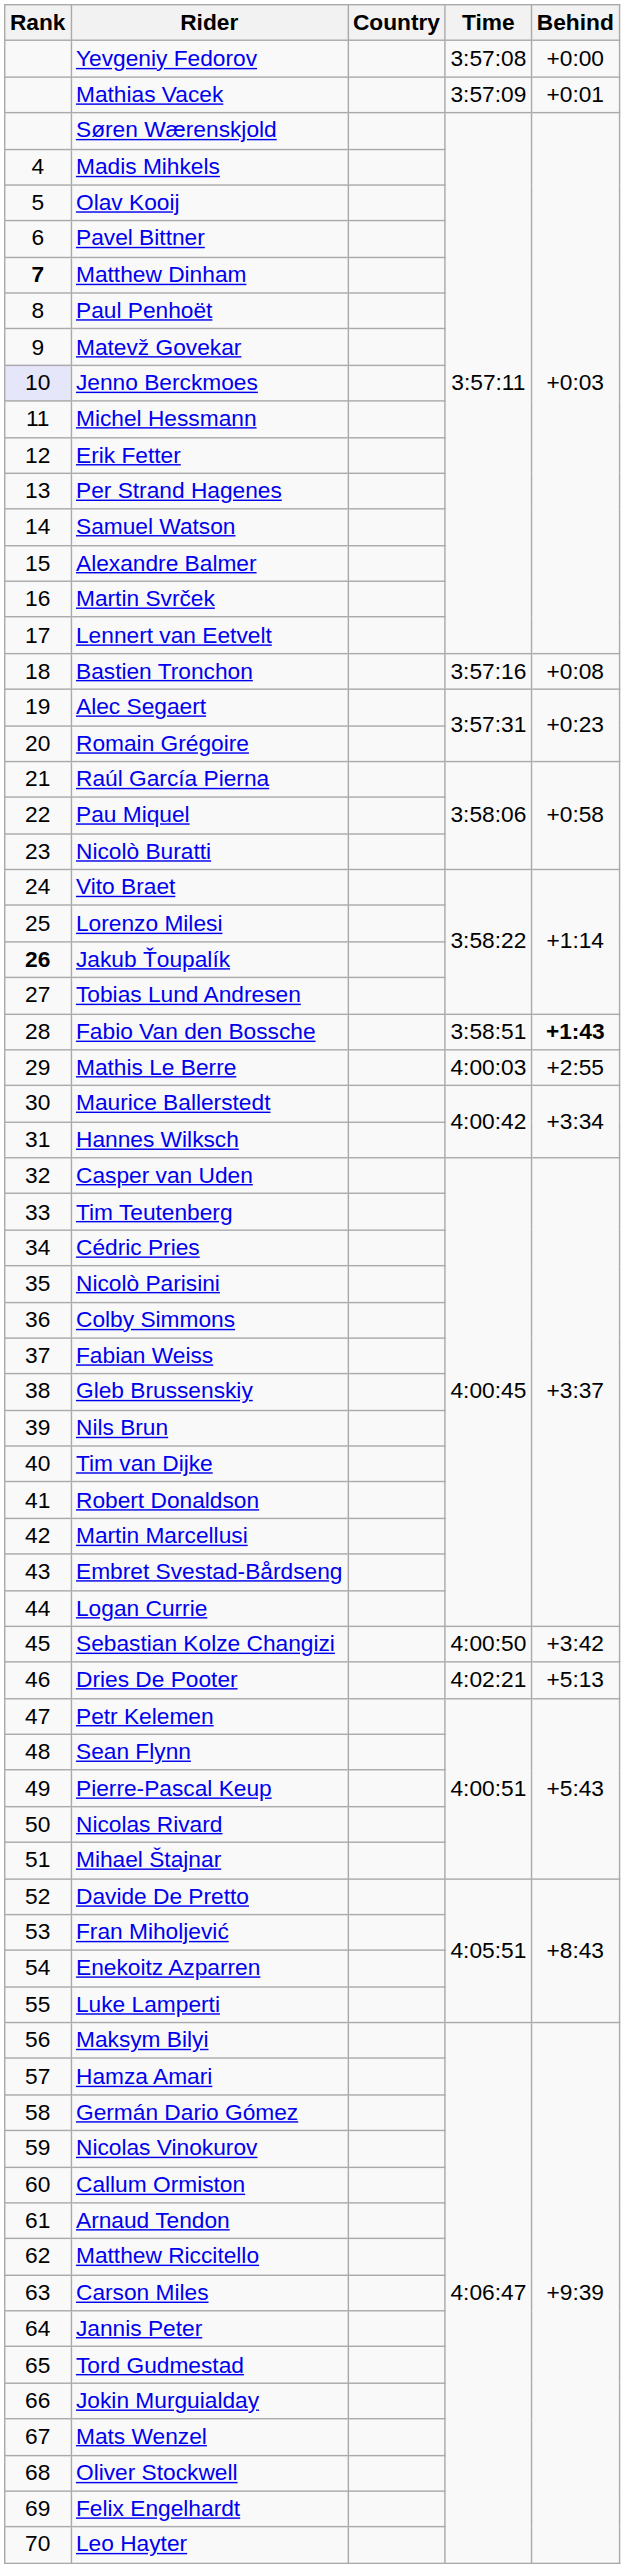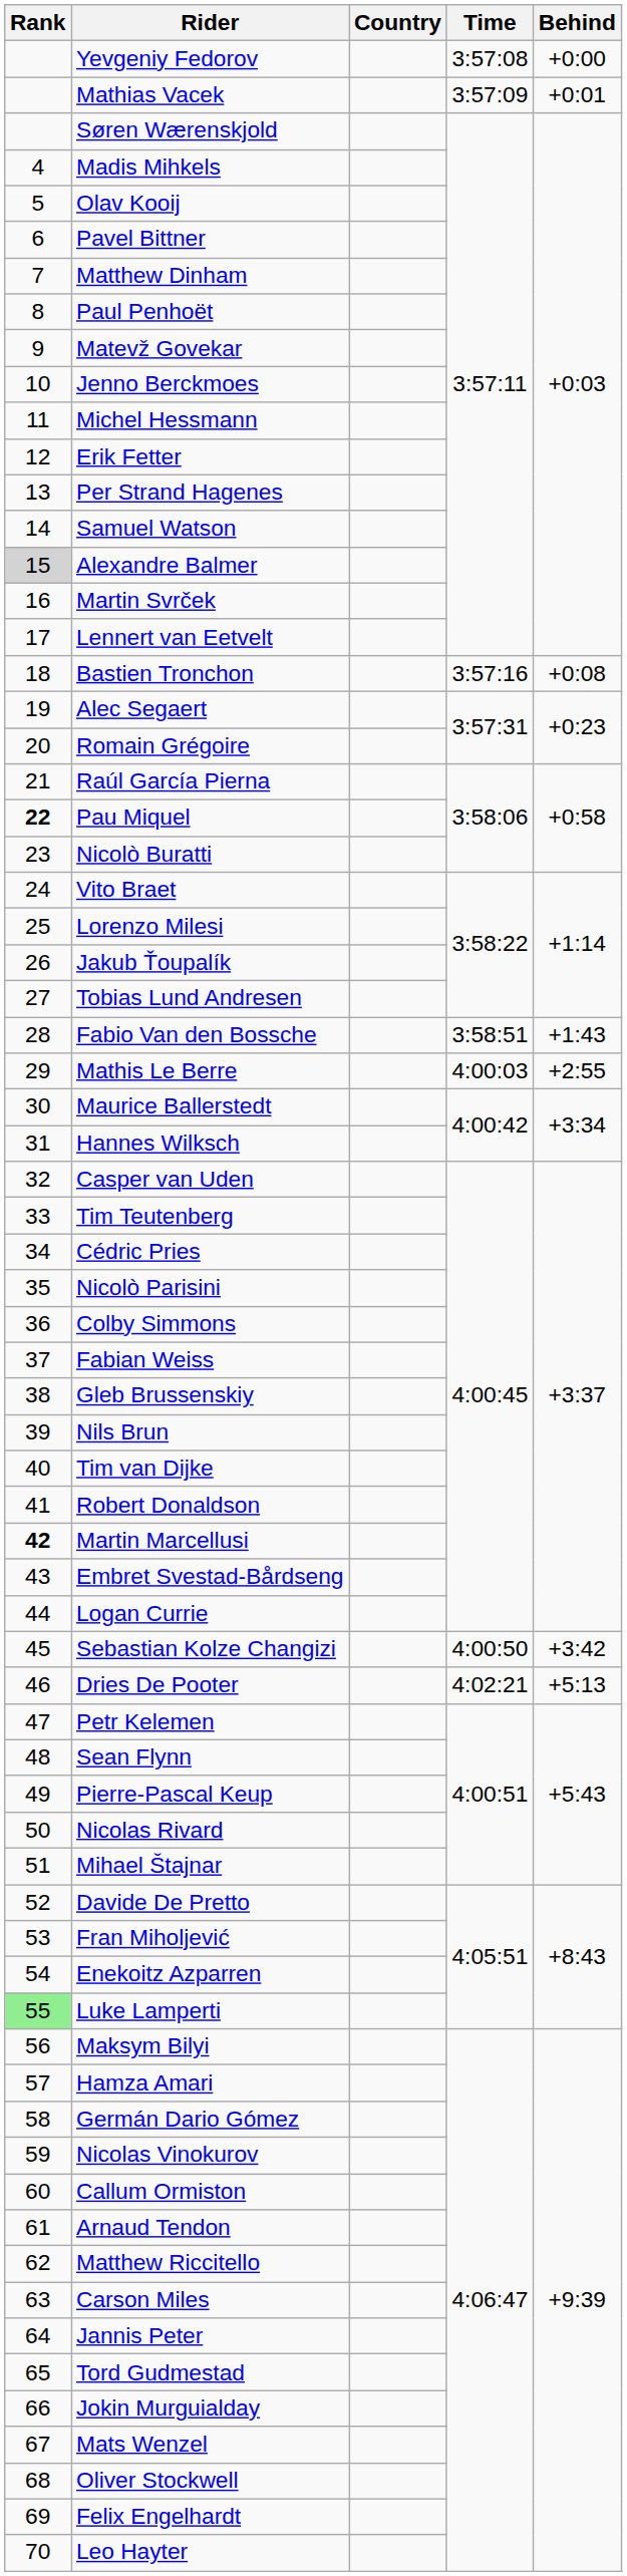Matthew Dinham | Rank: bold -> normal
Jenno Berckmoes | Rank: lavender background -> no background
Alexandre Balmer | Rank: no background -> lightgrey background
Pau Miquel | Rank: normal -> bold
Jakub Ťoupalík | Rank: bold -> normal
Fabio Van den Bossche | Behind: bold -> normal
Martin Marcellusi | Rank: normal -> bold
Luke Lamperti | Rank: no background -> lightgreen background
